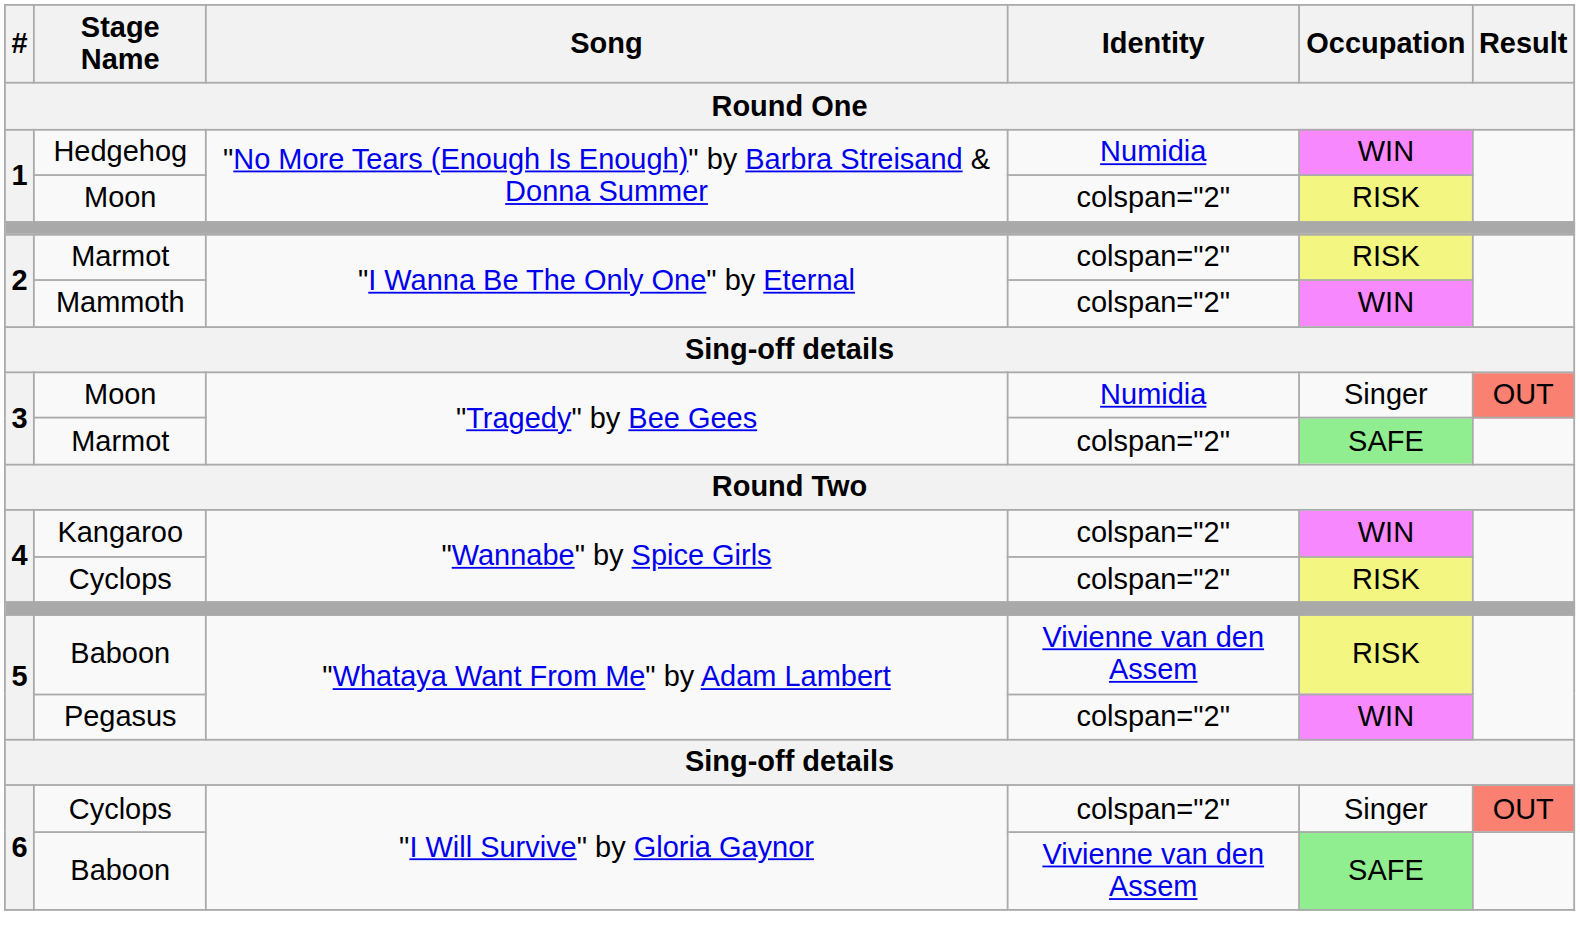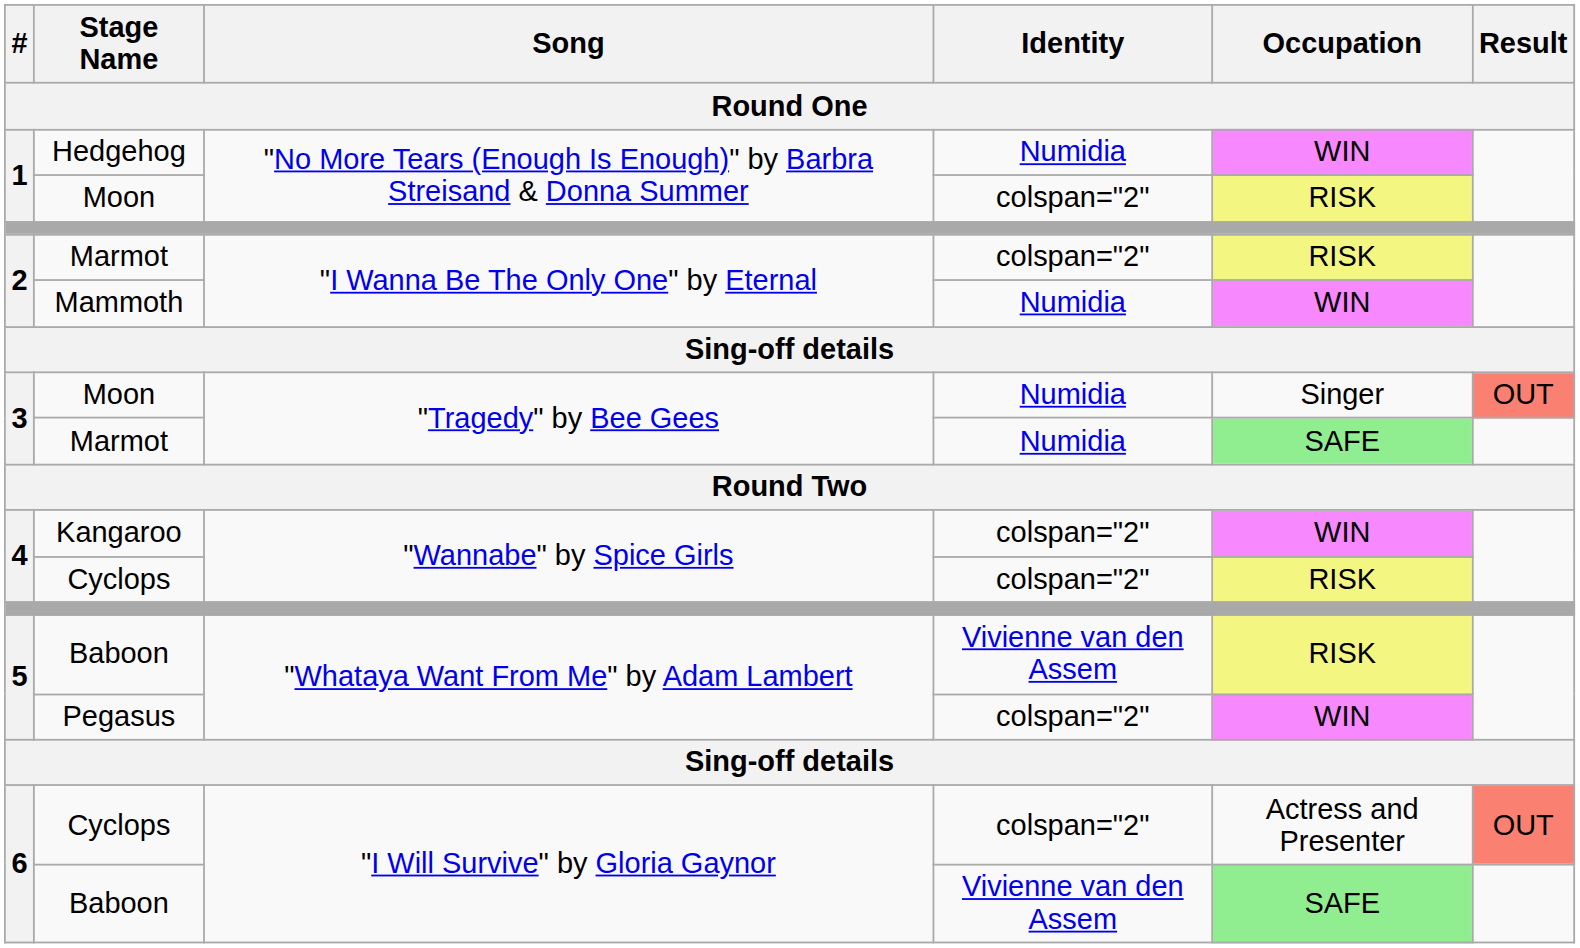Mammoth | Identity: colspan="2" -> Numidia
3 / Marmot | Identity: colspan="2" -> Numidia
6 / Cyclops | Occupation: Singer -> Actress and Presenter
